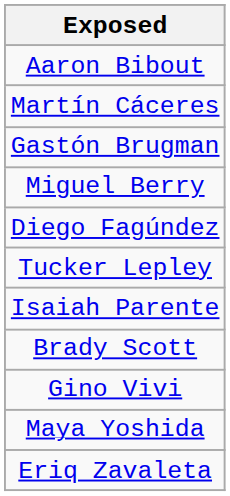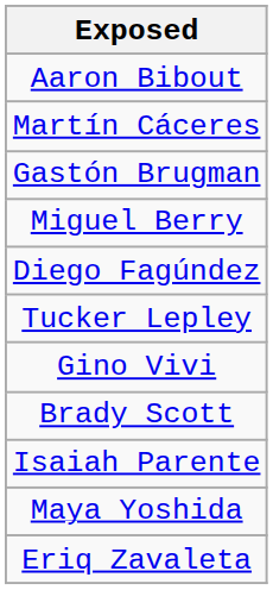row 8 | column 1: Isaiah Parente -> Gino Vivi
row 10 | column 1: Gino Vivi -> Isaiah Parente
